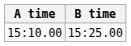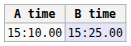15:10.00 | B time: no background -> lavender background
